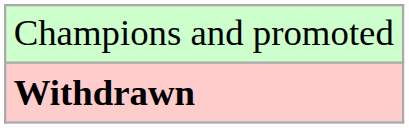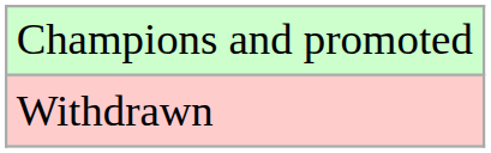row 2 | column 1: bold -> normal
